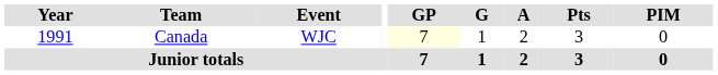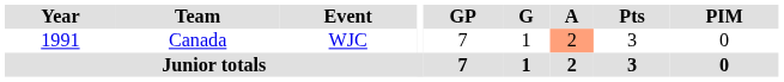Canada | GP: lightyellow background -> no background
Canada | A: no background -> lightsalmon background
